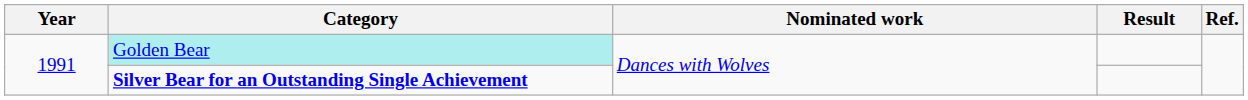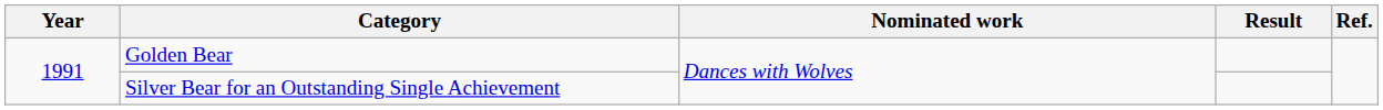Golden Bear | Category: paleturquoise background -> no background
Silver Bear for an Outstanding Single Achievement | Category: bold -> normal
